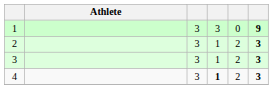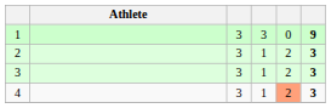4 | column 4: bold -> normal
4 | column 5: no background -> lightsalmon background
